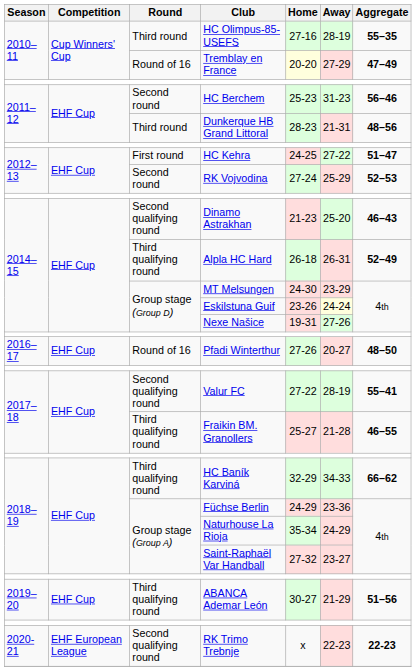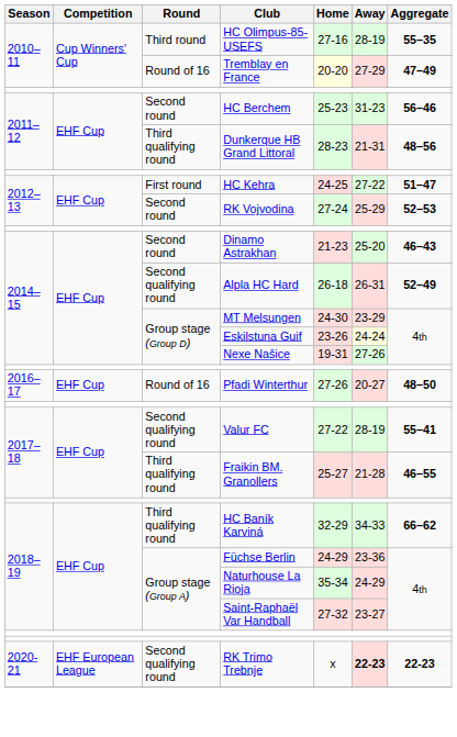Dunkerque HB Grand Littoral | Round: Third round -> Third qualifying round
Dinamo Astrakhan | Round: Second qualifying round -> Second round
Alpla HC Hard | Round: Third qualifying round -> Second qualifying round
- row: 2019–20 | EHF Cup | Third qualifying round | ABANCA Ademar León | 30-27 | 21-29 | 51–56
RK Trimo Trebnje | Away: normal -> bold
